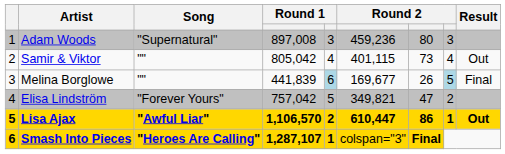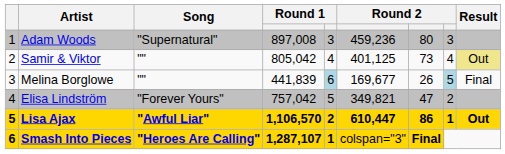Samir & Viktor | column 6: 401,115 -> 401,125
Samir & Viktor | Result: no background -> khaki background
